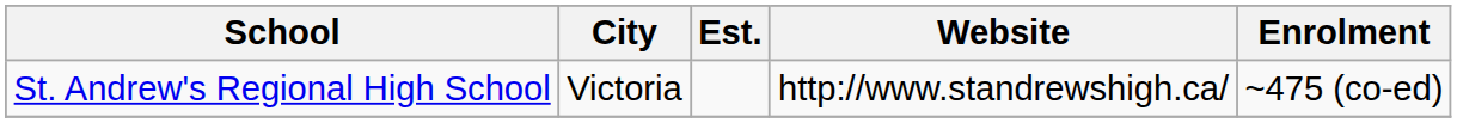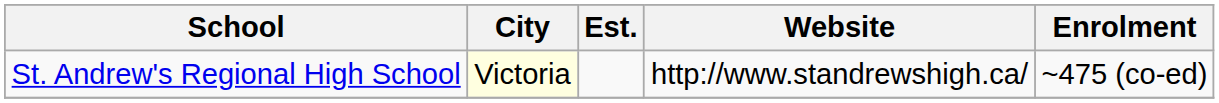St. Andrew's Regional High School | City: no background -> lightyellow background
